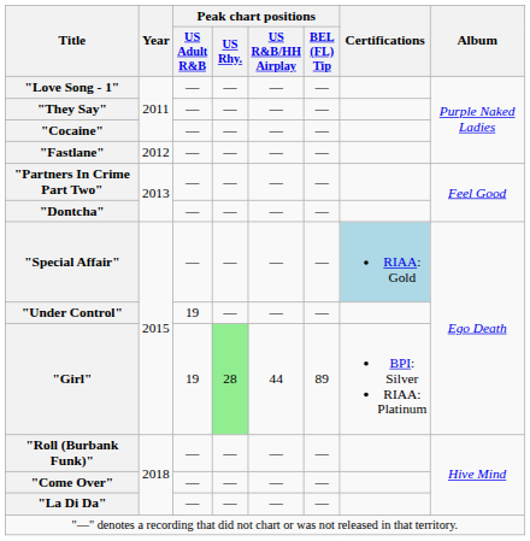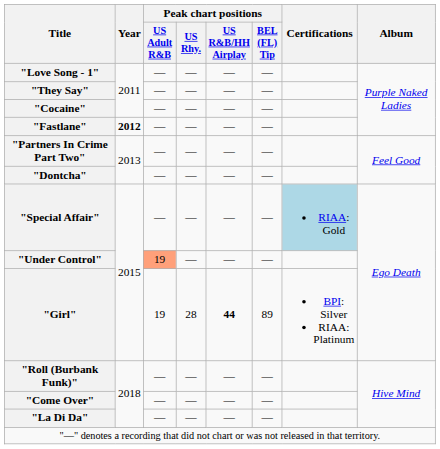"Fastlane" | Year: normal -> bold
"Under Control" | Peak chart positions / US Adult R&B: no background -> lightsalmon background
"Girl" | Peak chart positions / US Rhy.: lightgreen background -> no background
"Girl" | Peak chart positions / US R&B/HH Airplay: normal -> bold
